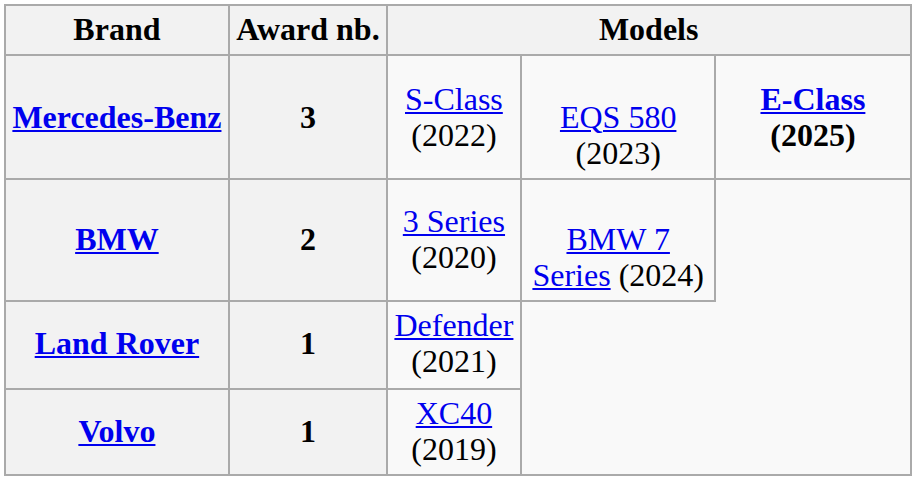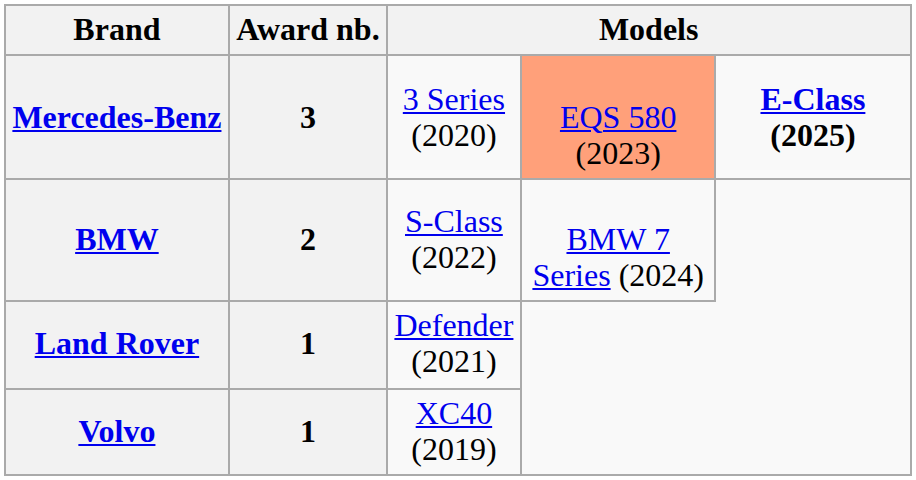Mercedes-Benz | column 3: S-Class (2022) -> 3 Series (2020)
Mercedes-Benz | column 4: no background -> lightsalmon background
BMW | column 3: 3 Series (2020) -> S-Class (2022)
